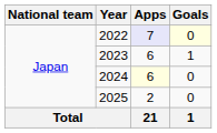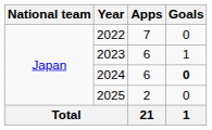2022 | Apps: lavender background -> no background
2022 | Goals: lightyellow background -> no background
2024 | Apps: lightyellow background -> no background
2024 | Goals: normal -> bold
